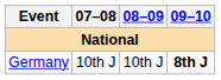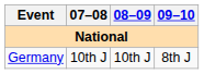Germany | 09–10: bold -> normal
